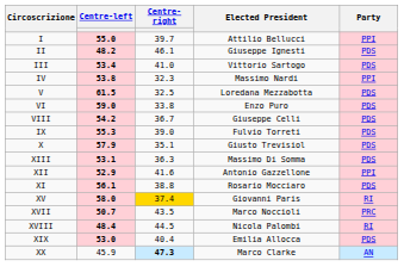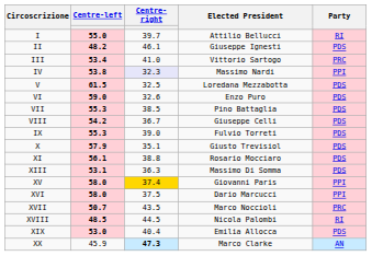I | Party: PPI -> RI
III | Party: PDS -> PRC
IV | Centre-right: no background -> lavender background
VI | Centre-right: 33.8 -> 32.6
+ row: VII | 55.3 | 38.5 | Pino Battaglia | PDS
rows swapped: XI <-> XIII
- row: XII | 52.9 | 41.6 | Antonio Gazzellone | PPI
XV | Party: RI -> PPI
+ row: XVI | 58.0 | 37.5 | Dario Marcucci | PPI
XVIII | Centre-left: 48.4 -> 48.5
